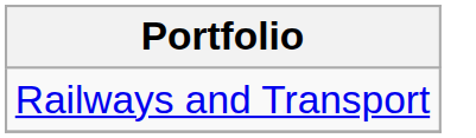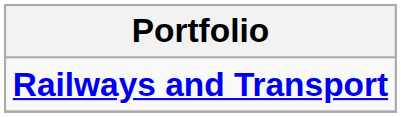row 2 | column 1: normal -> bold
